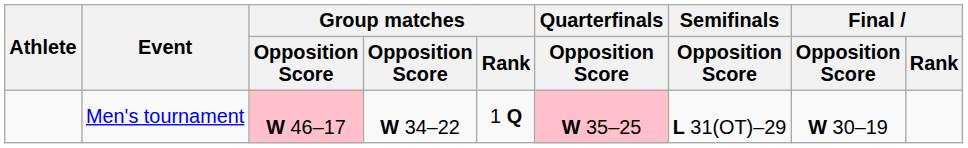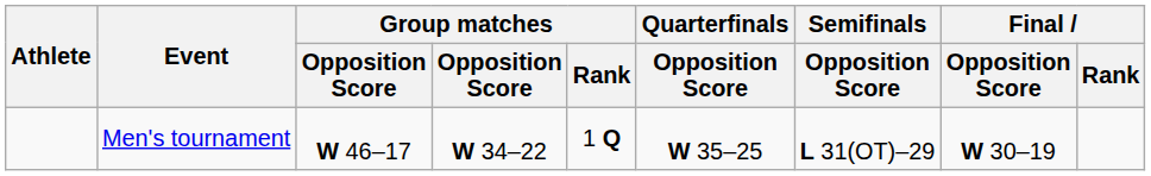Men's tournament | column 3: pink background -> no background
Men's tournament | Quarterfinals / Opposition Score: pink background -> no background
